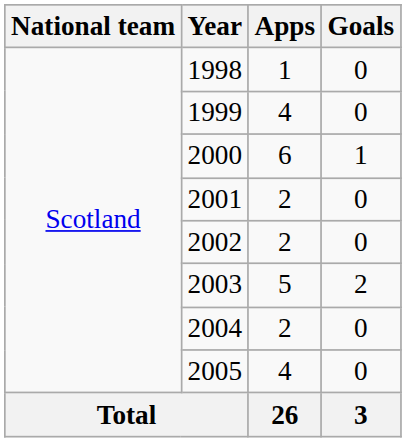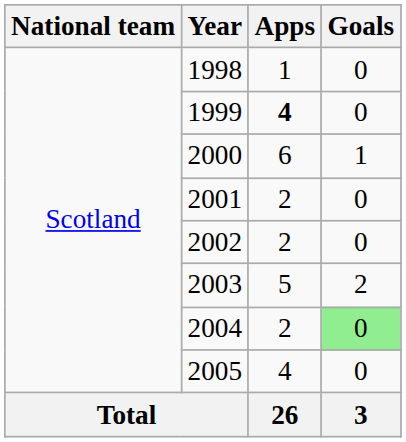1999 | Apps: normal -> bold
2004 | Goals: no background -> lightgreen background
